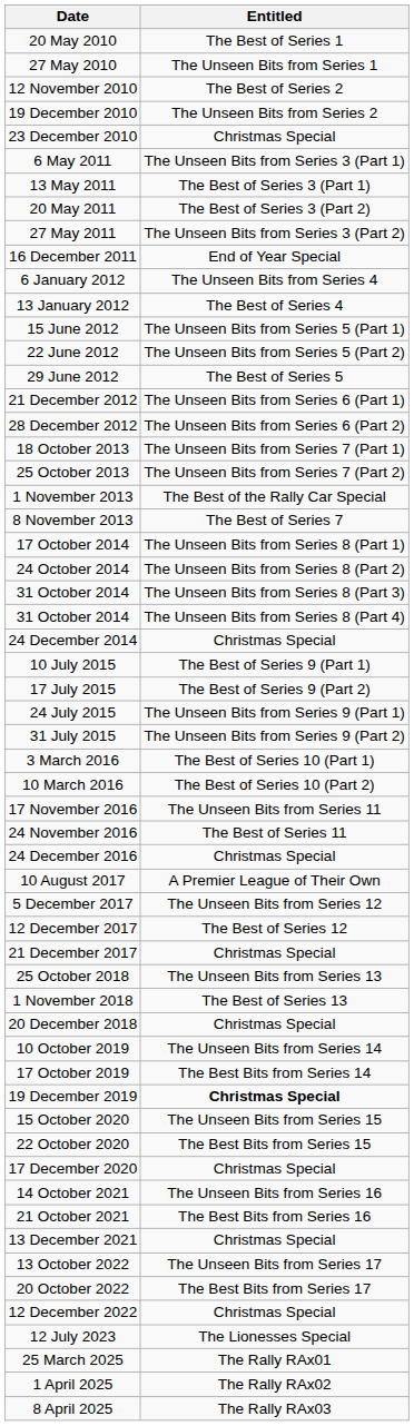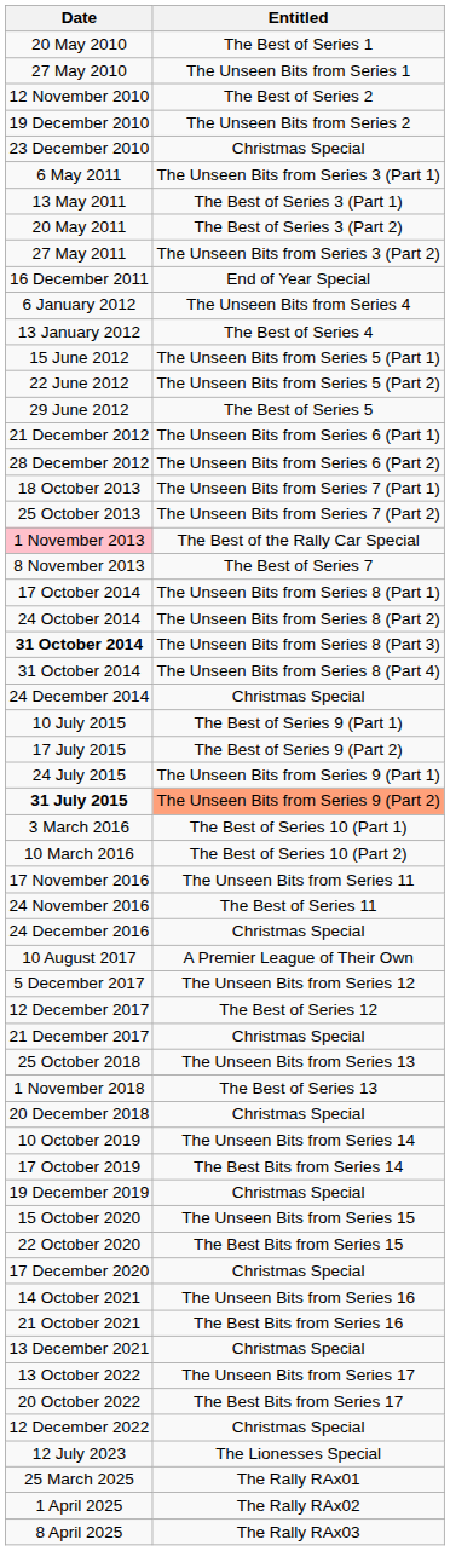row 21 | Date: no background -> pink background
row 25 | Date: normal -> bold
row 31 | Date: normal -> bold
row 31 | Entitled: no background -> lightsalmon background
row 46 | Entitled: bold -> normal
